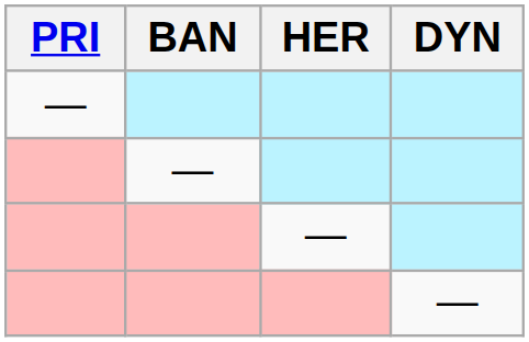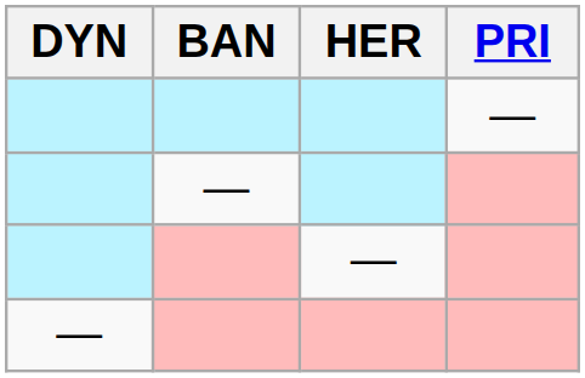columns swapped: PRI <-> DYN
